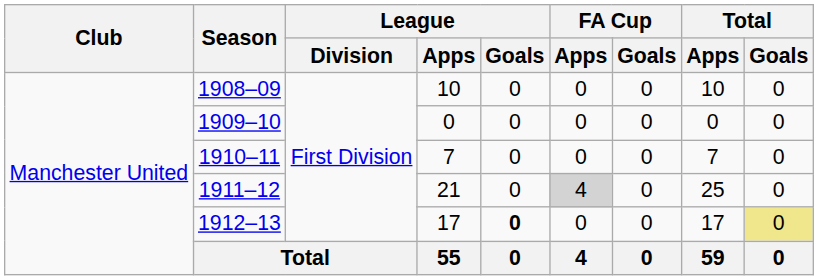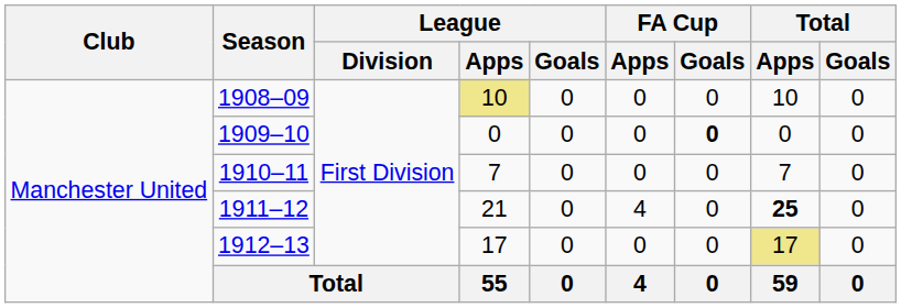1908–09 | League / Apps: no background -> khaki background
1909–10 | FA Cup / Goals: normal -> bold
1911–12 | FA Cup / Apps: lightgrey background -> no background
1911–12 | Total / Apps: normal -> bold
1912–13 | League / Goals: bold -> normal
1912–13 | Total / Apps: no background -> khaki background
1912–13 | Total / Goals: khaki background -> no background
